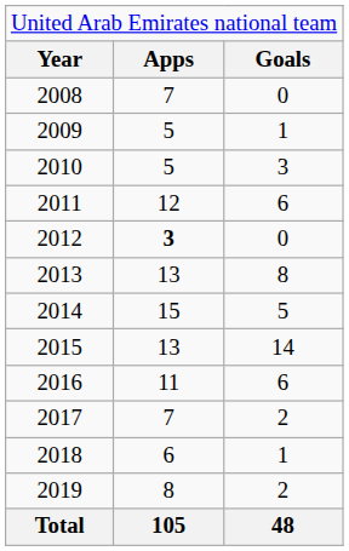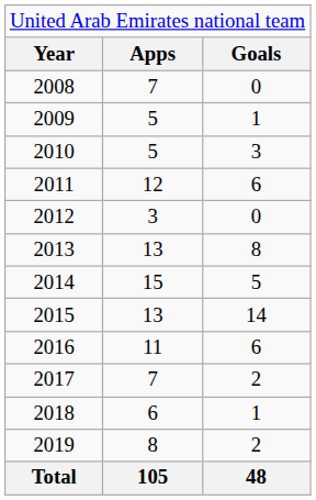2012 | column 2: bold -> normal
